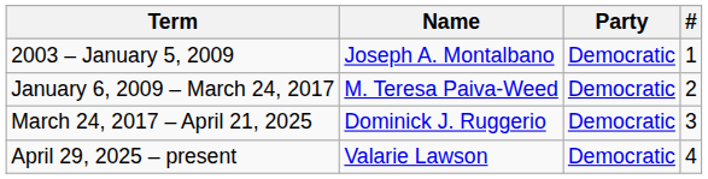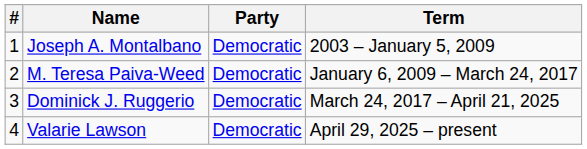columns swapped: # <-> Term
